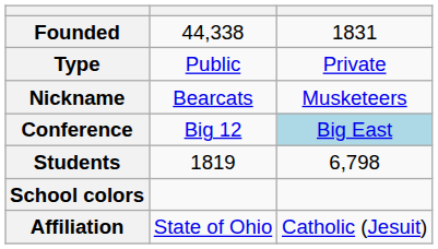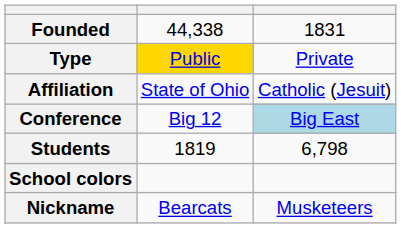Type | column 2: no background -> gold background
rows swapped: Affiliation <-> Nickname
